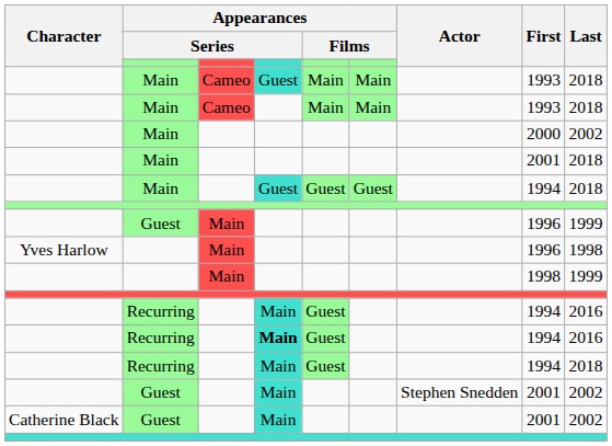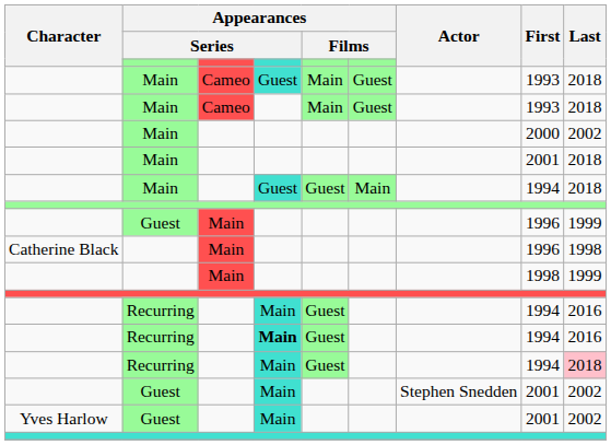row 4 | column 6: Main -> Guest
row 5 | column 6: Main -> Guest
row 8 | column 6: Guest -> Main
row 11 | Character: Yves Harlow -> Catherine Black
row 16 | Last: no background -> pink background
row 18 | Character: Catherine Black -> Yves Harlow
